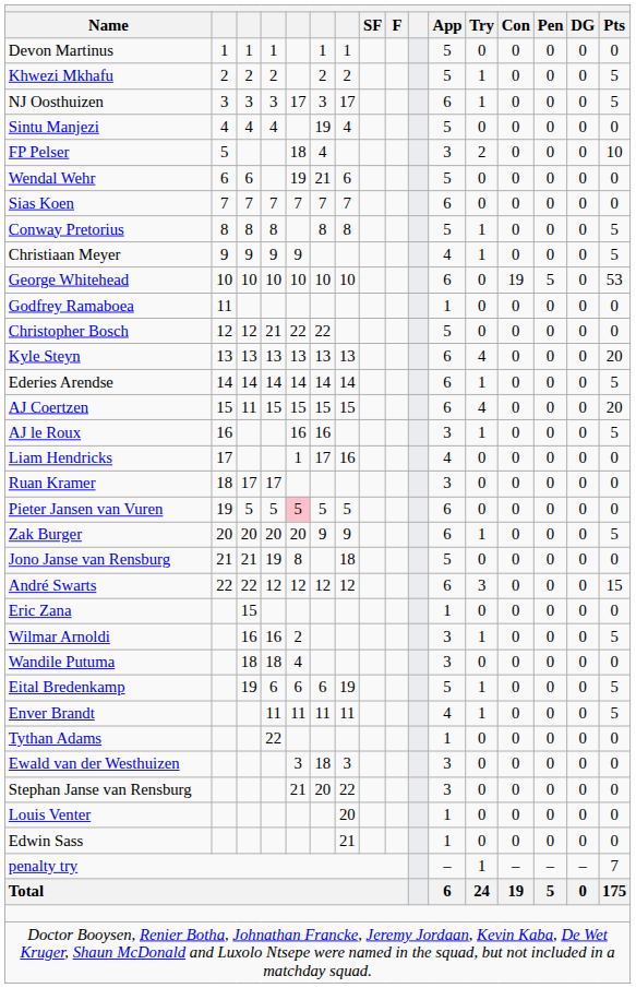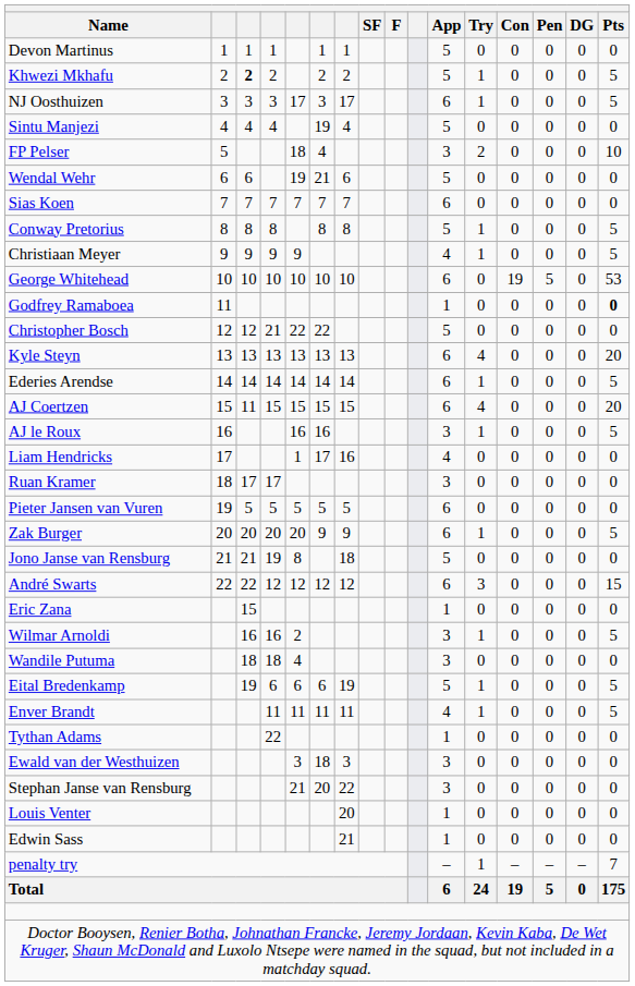Khwezi Mkhafu | column 3: normal -> bold
Godfrey Ramaboea | Pts: normal -> bold
Pieter Jansen van Vuren | column 5: pink background -> no background
